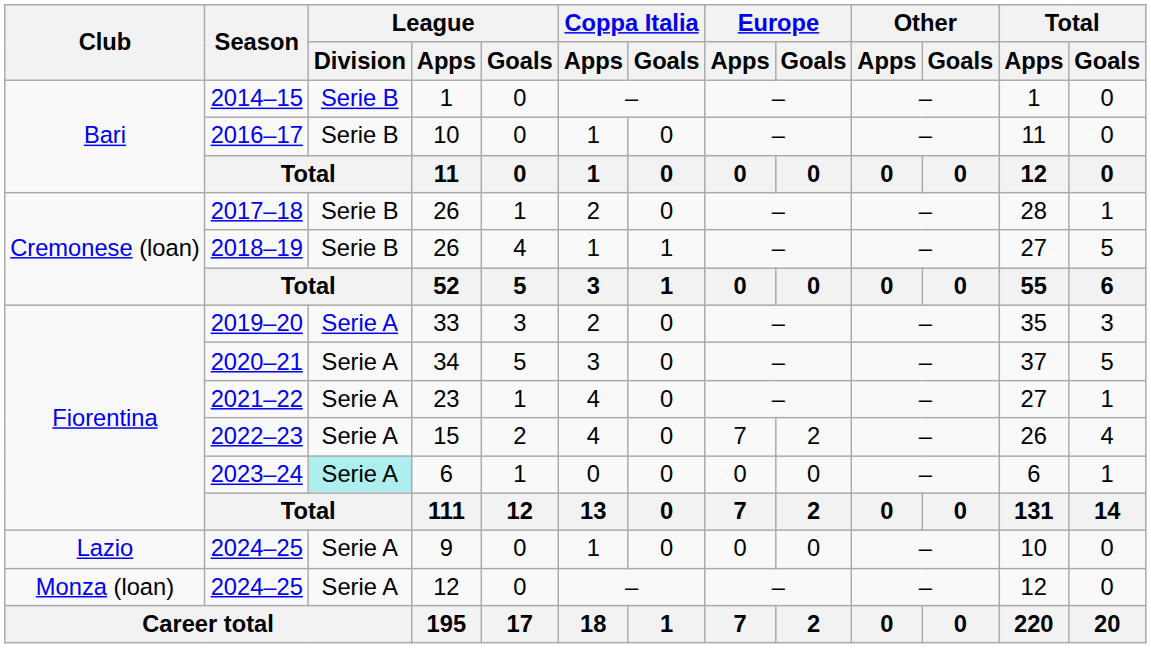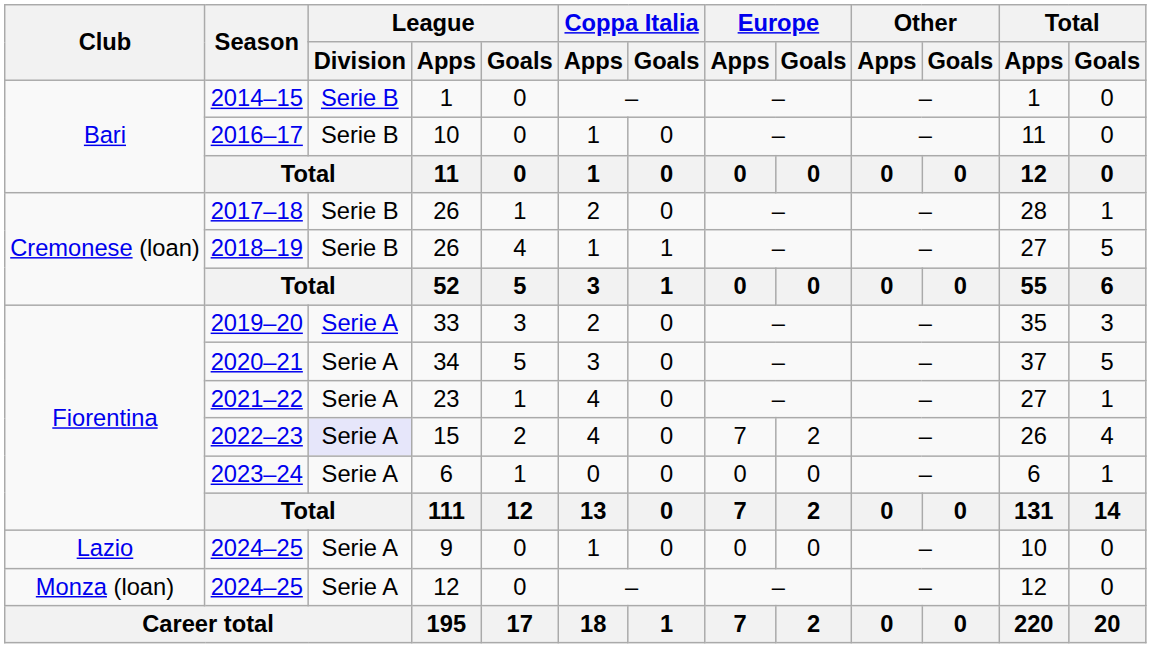2022–23 | League / Division: no background -> lavender background
2023–24 | League / Division: paleturquoise background -> no background
